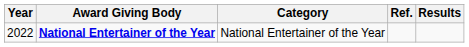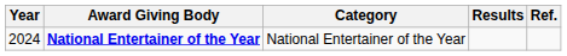columns swapped: Results <-> Ref.
row 2 | Year: 2022 -> 2024
